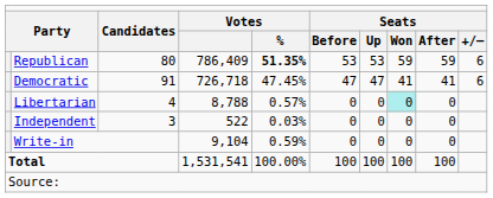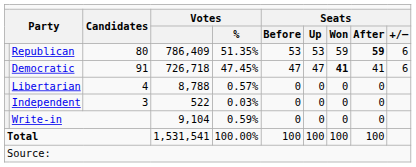Republican | column 5: bold -> normal
Republican | column 9: normal -> bold
Democratic | column 8: normal -> bold
Libertarian | column 8: paleturquoise background -> no background
